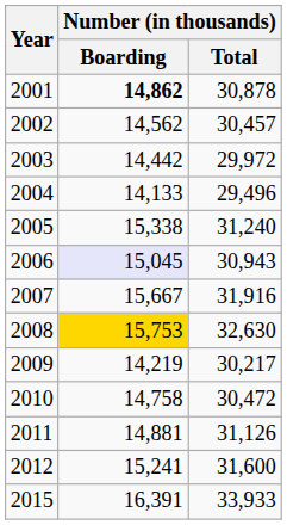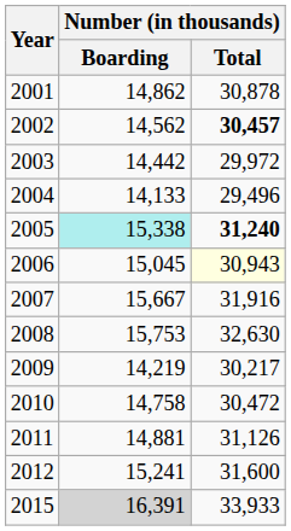2001 | Number (in thousands) / Boarding: bold -> normal
2002 | Number (in thousands) / Total: normal -> bold
2005 | Number (in thousands) / Boarding: no background -> paleturquoise background
2005 | Number (in thousands) / Total: normal -> bold
2006 | Number (in thousands) / Boarding: lavender background -> no background
2006 | Number (in thousands) / Total: no background -> lightyellow background
2008 | Number (in thousands) / Boarding: gold background -> no background
2015 | Number (in thousands) / Boarding: no background -> lightgrey background
